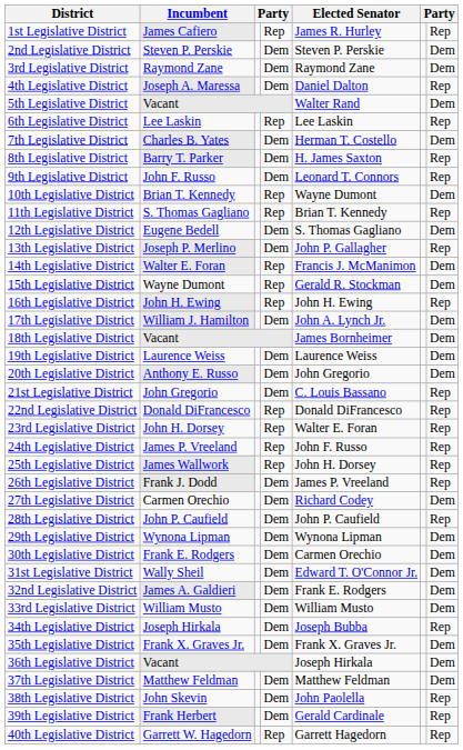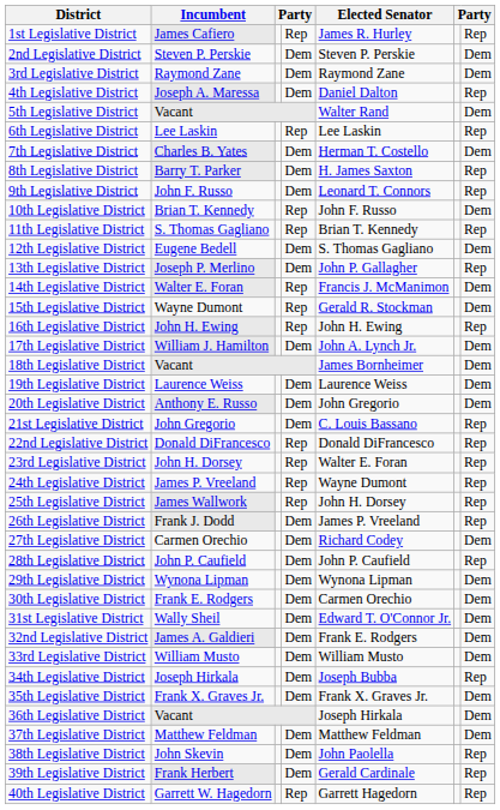10th Legislative District | Elected Senator: Wayne Dumont -> John F. Russo
24th Legislative District | Elected Senator: John F. Russo -> Wayne Dumont
